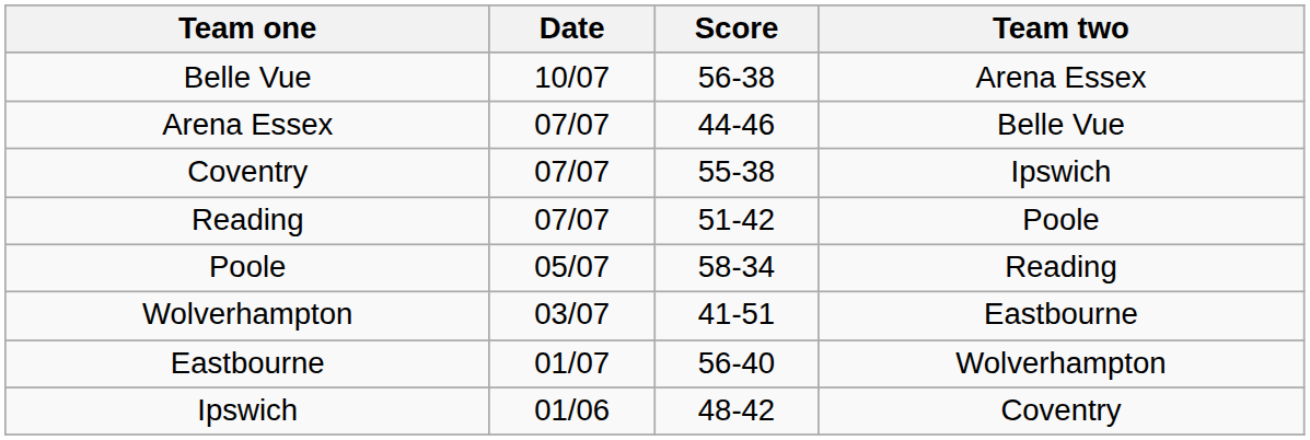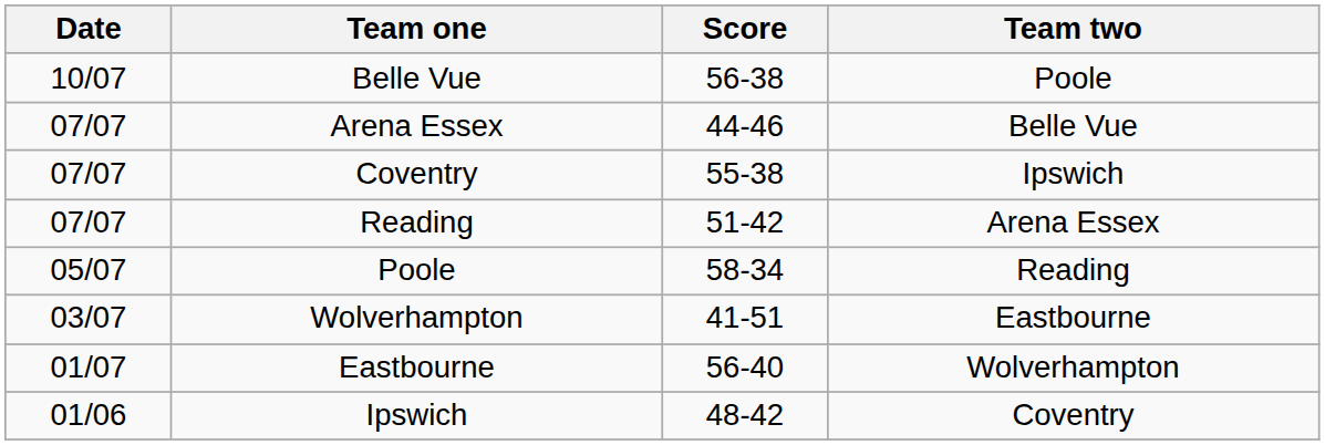columns swapped: Date <-> Team one
row 2 | Team two: Arena Essex -> Poole
row 5 | Team two: Poole -> Arena Essex
